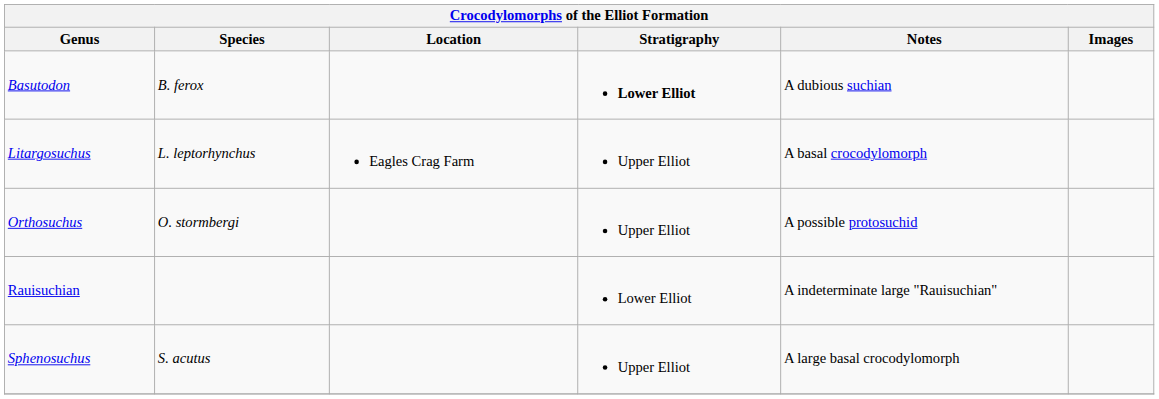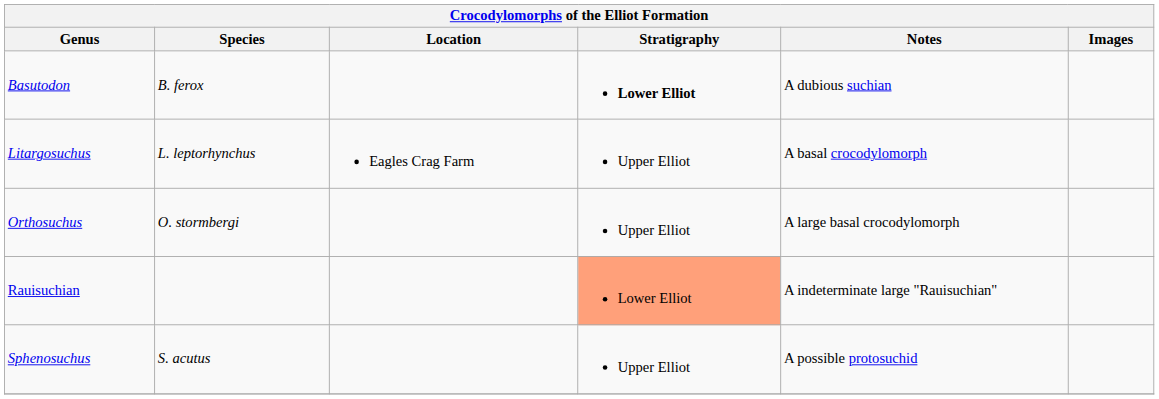Orthosuchus | Notes: A possible protosuchid -> A large basal crocodylomorph
Rauisuchian | Stratigraphy: no background -> lightsalmon background
Sphenosuchus | Notes: A large basal crocodylomorph -> A possible protosuchid
